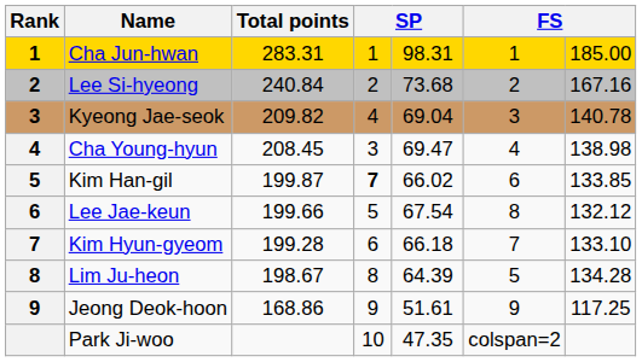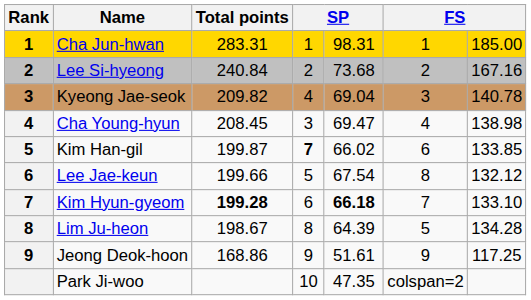Kim Hyun-gyeom | Total points: normal -> bold
Kim Hyun-gyeom | column 5: normal -> bold
